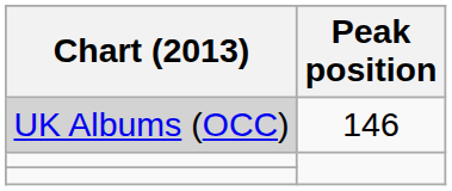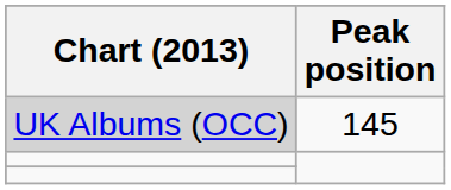row 2 | Peak position: 146 -> 145
